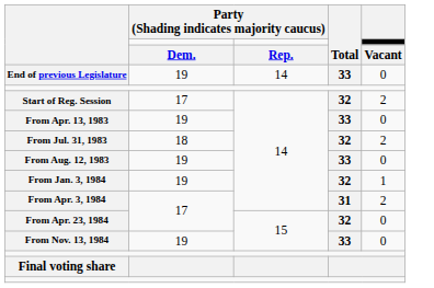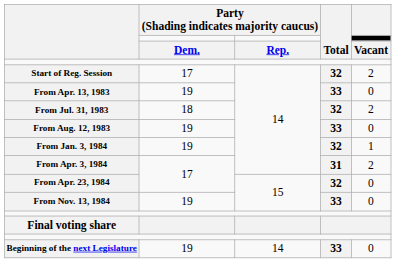- row: End of previous Legislature | 19 | 14 | 33 | 0
+ row: Beginning of the next Legislature | 19 | 14 | 33 | 0
